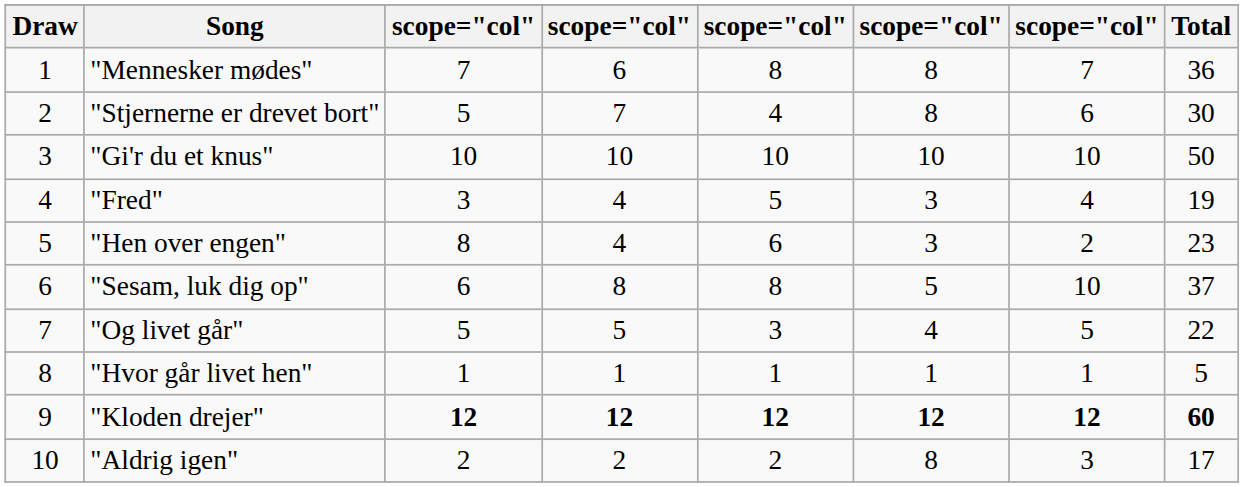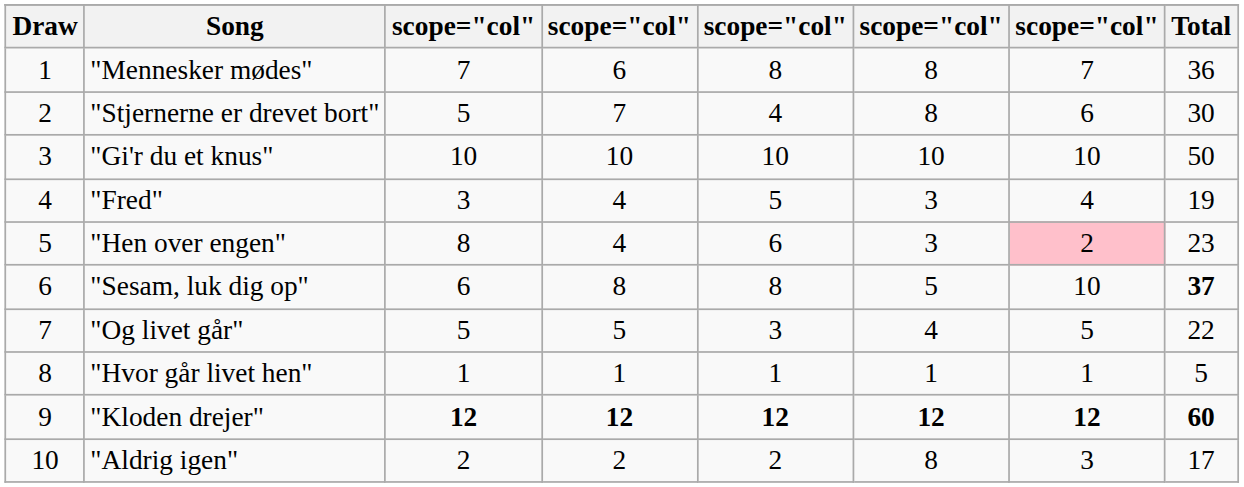"Hen over engen" | column 7: no background -> pink background
"Sesam, luk dig op" | Total: normal -> bold
